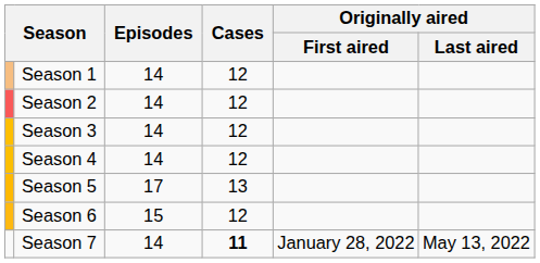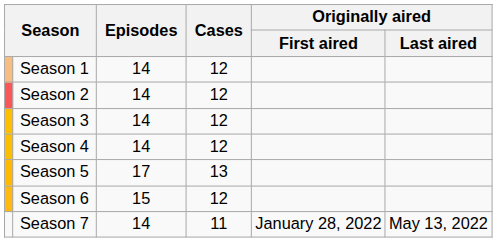Season 7 | Cases: bold -> normal
